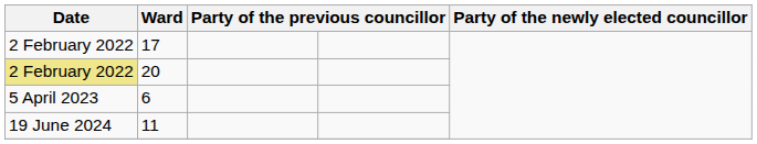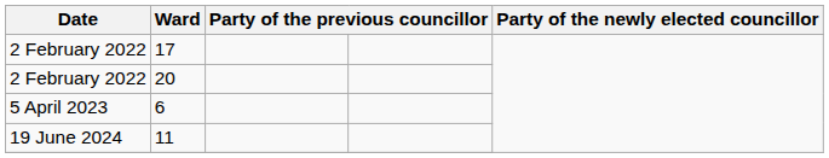20 | Date: khaki background -> no background
